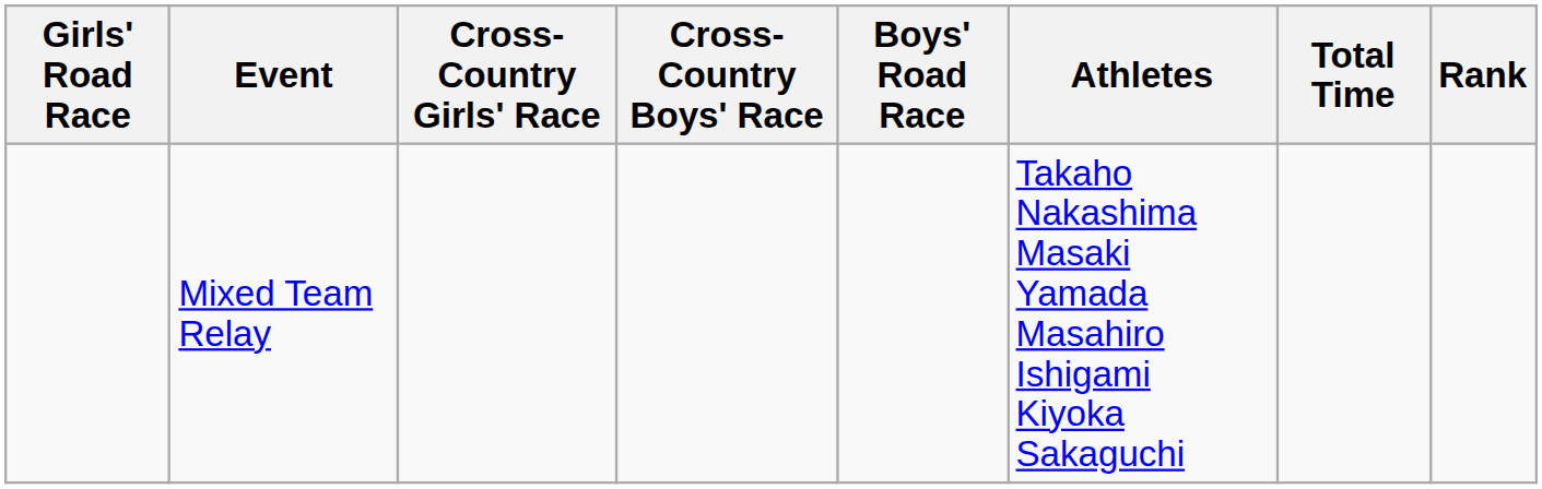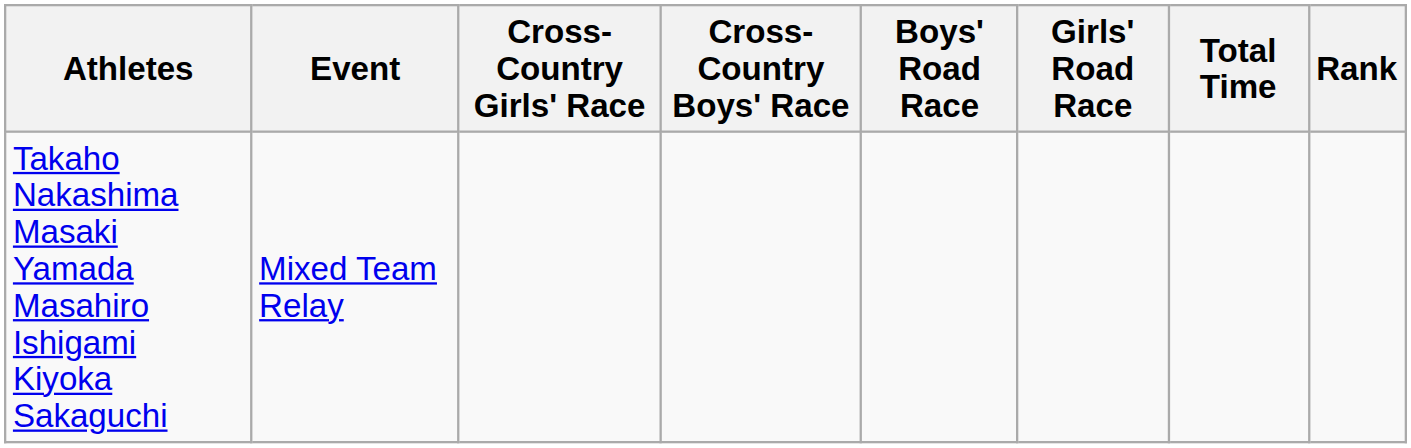columns swapped: Athletes <-> Girls' Road Race
